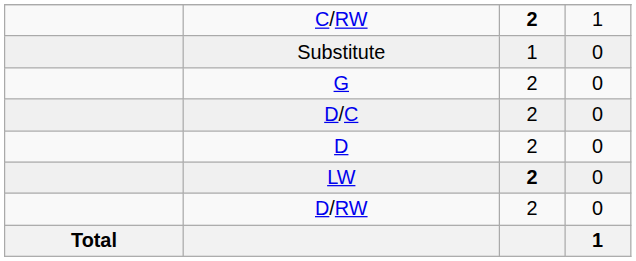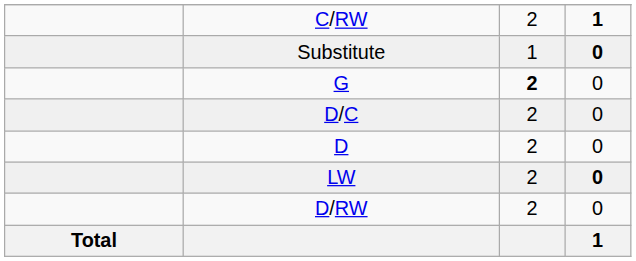C/RW | column 3: bold -> normal
C/RW | column 4: normal -> bold
Substitute | column 4: normal -> bold
G | column 3: normal -> bold
LW | column 3: bold -> normal
LW | column 4: normal -> bold
